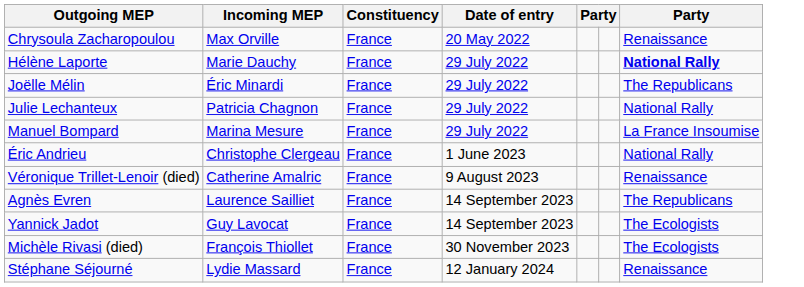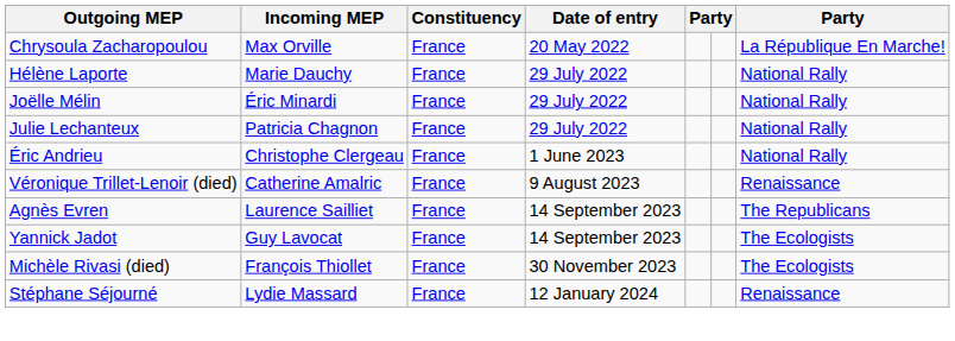Chrysoula Zacharopoulou | column 7: Renaissance -> La République En Marche!
Hélène Laporte | column 7: bold -> normal
Joëlle Mélin | column 7: The Republicans -> National Rally
- row: Manuel Bompard | Marina Mesure | France | 29 July 2022 | La France Insoumise
